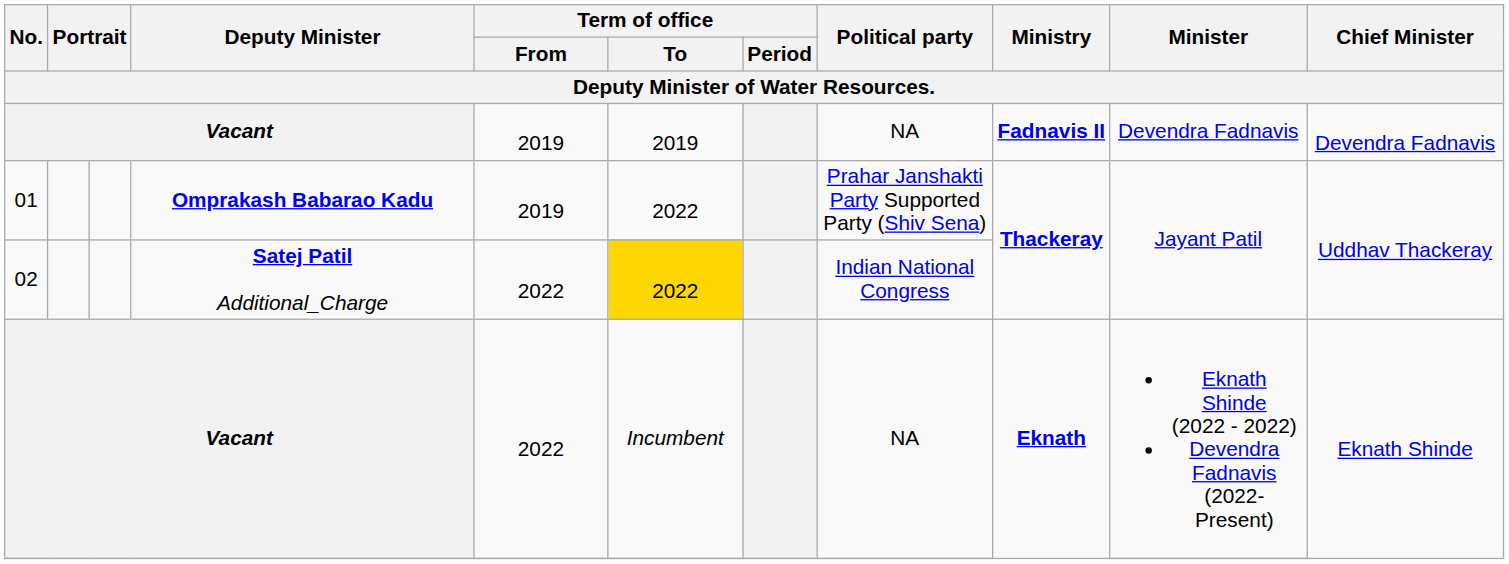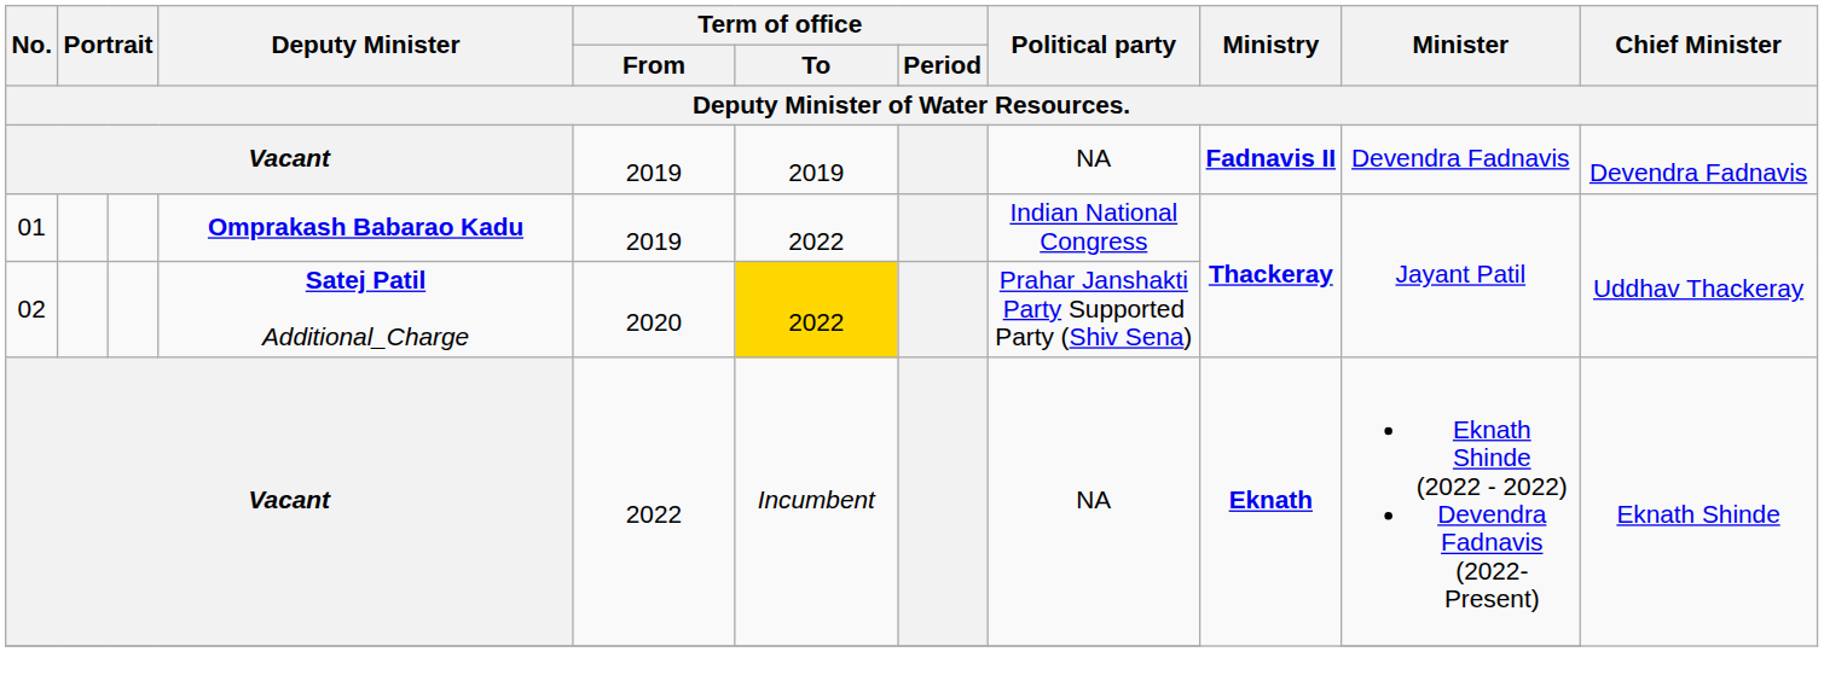01 | Political party: Prahar Janshakti Party Supported Party (Shiv Sena) -> Indian National Congress
02 | Term of office / From: 2022 -> 2020
02 | Political party: Indian National Congress -> Prahar Janshakti Party Supported Party (Shiv Sena)
